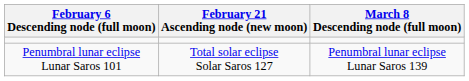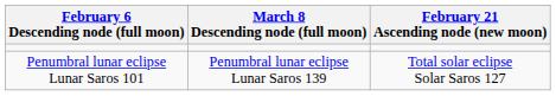columns swapped: February 21 Ascending node (new moon) <-> March 8 Descending node (full moon)
